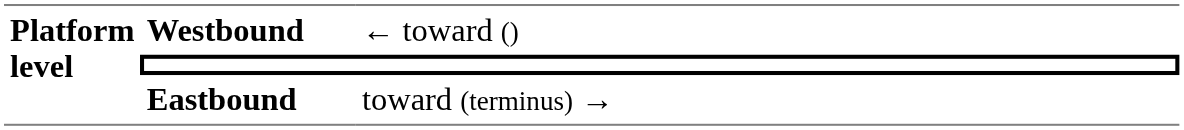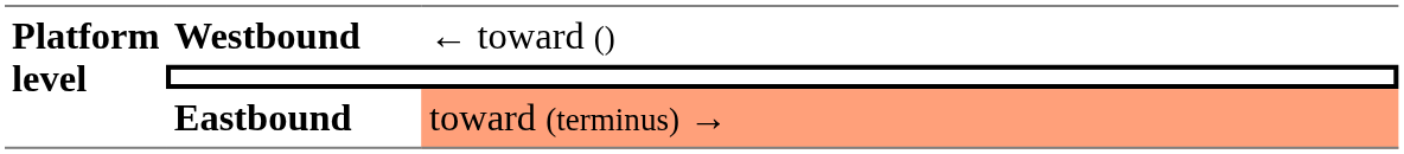Eastbound | column 3: no background -> lightsalmon background
